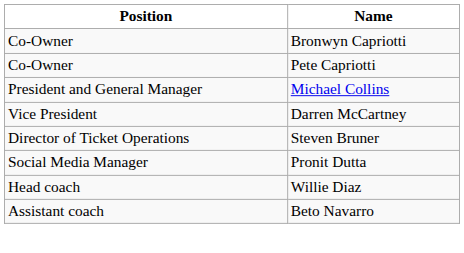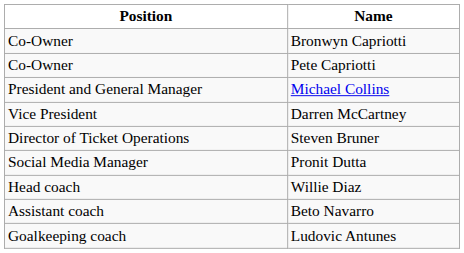+ row: Goalkeeping coach | Ludovic Antunes
